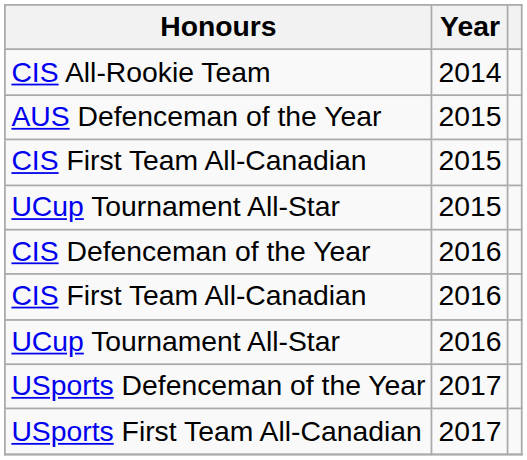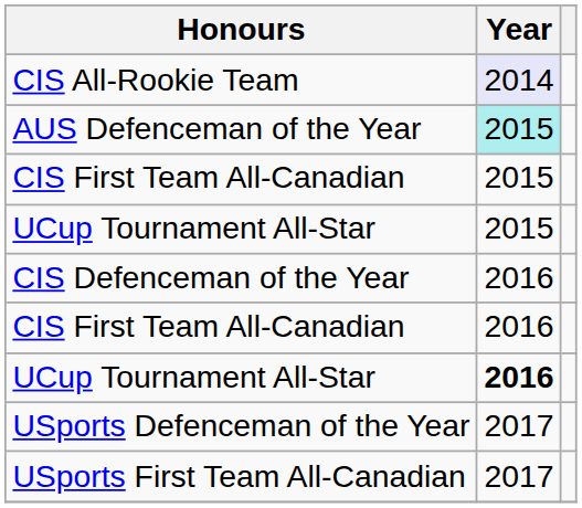CIS All-Rookie Team | Year: no background -> lavender background
AUS Defenceman of the Year | Year: no background -> paleturquoise background
UCup Tournament All-Star / 2016 | Year: normal -> bold
